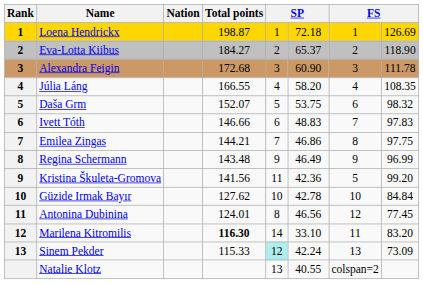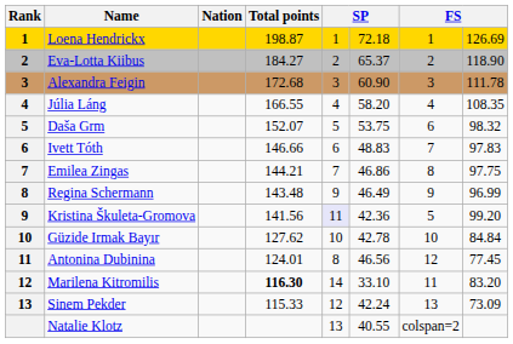Kristina Škuleta-Gromova | column 5: no background -> lavender background
Sinem Pekder | column 5: paleturquoise background -> no background
